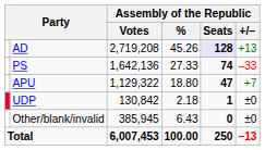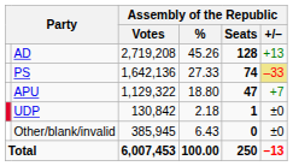AD | Assembly of the Republic / Seats: lavender background -> no background
PS | Assembly of the Republic / +/−: no background -> khaki background
